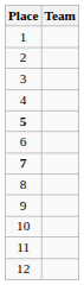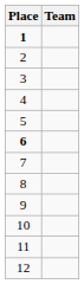1 | Place: normal -> bold
5 | Place: bold -> normal
6 | Place: normal -> bold
7 | Place: bold -> normal
